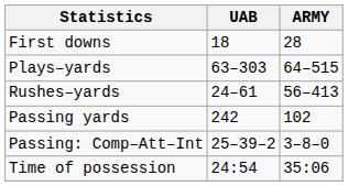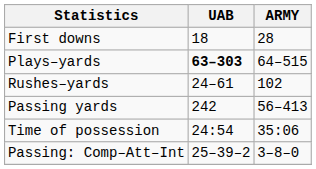Plays–yards | UAB: normal -> bold
Rushes–yards | ARMY: 56–413 -> 102
Passing yards | ARMY: 102 -> 56–413
rows swapped: Passing: Comp–Att–Int <-> Time of possession
